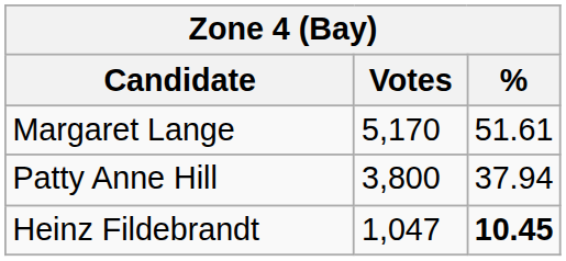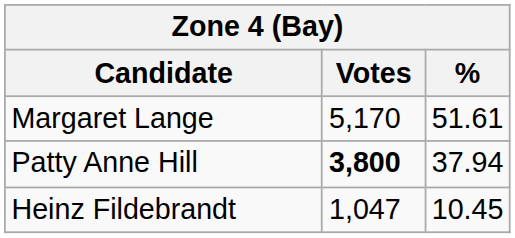Patty Anne Hill | Votes: normal -> bold
Heinz Fildebrandt | %: bold -> normal
